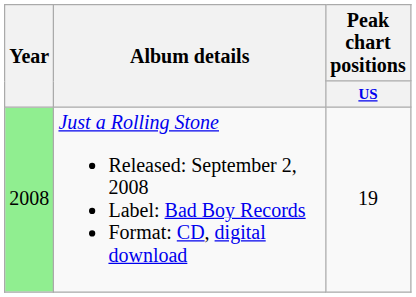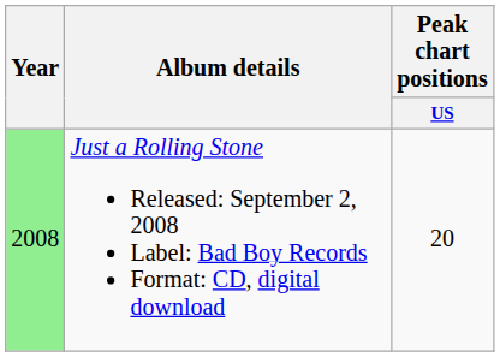row 3 | Peak chart positions / US: 19 -> 20
